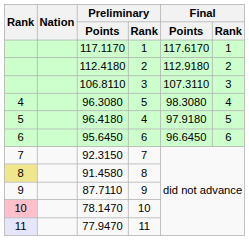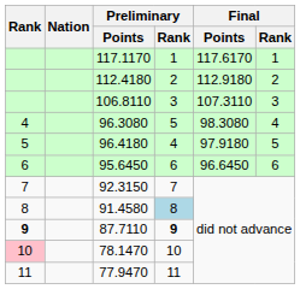91.4580 | Rank: khaki background -> no background
91.4580 | Preliminary / Rank: no background -> lightblue background
87.7110 | Rank: normal -> bold
87.7110 | Preliminary / Rank: normal -> bold
77.9470 | Rank: lavender background -> no background
